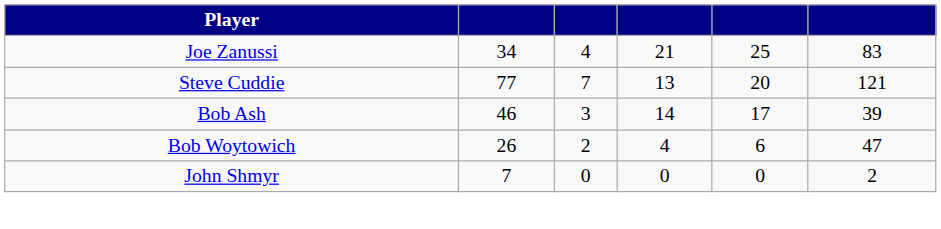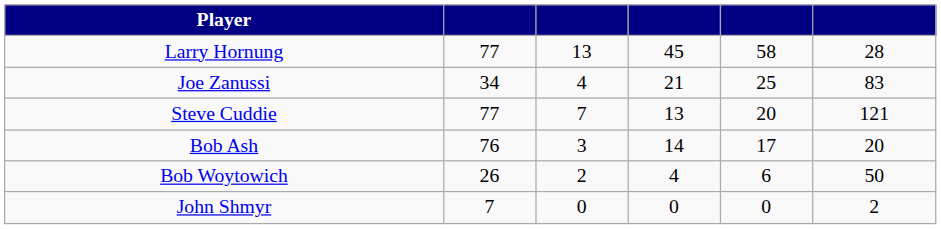+ row: Larry Hornung | 77 | 13 | 45 | 58 | 28
Bob Ash | column 2: 46 -> 76
Bob Ash | column 6: 39 -> 20
Bob Woytowich | column 6: 47 -> 50
